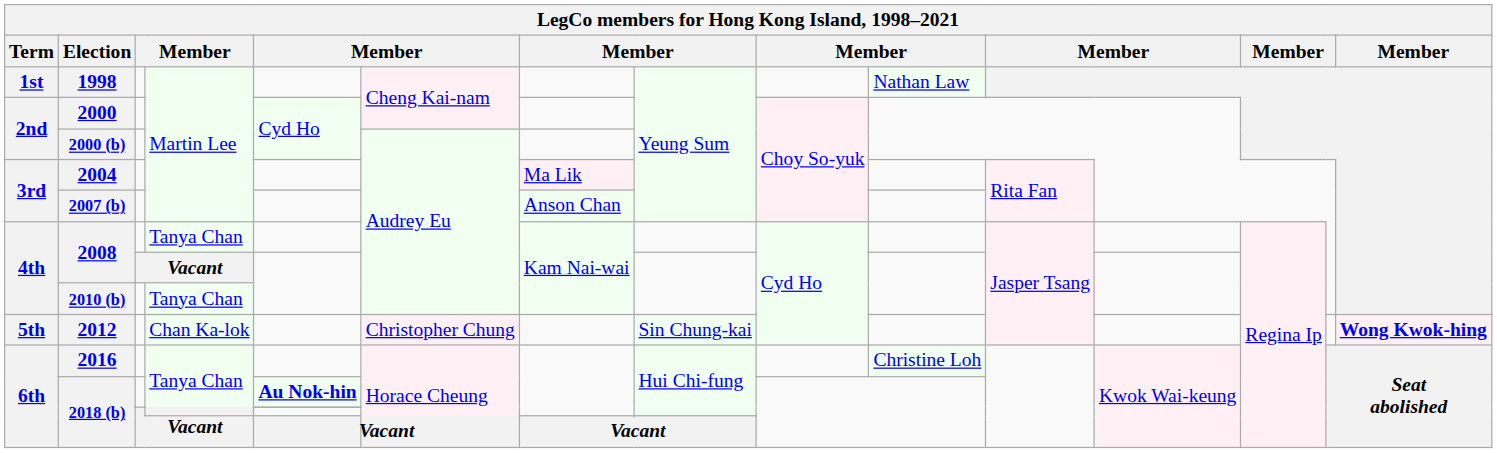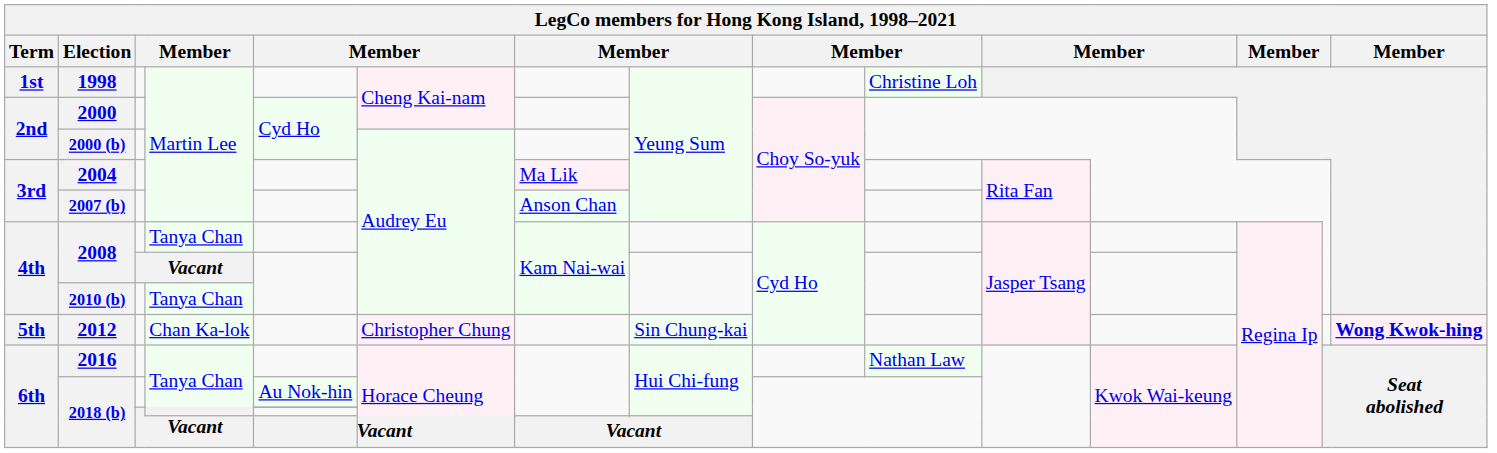1998 | column 10: Nathan Law -> Christine Loh
2016 | column 10: Christine Loh -> Nathan Law
2018 (b) / Tanya Chan | column 5: bold -> normal
